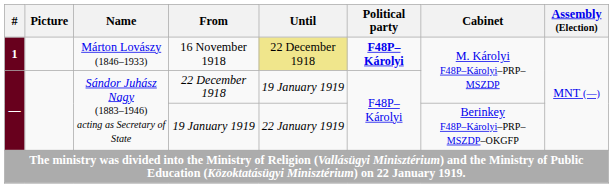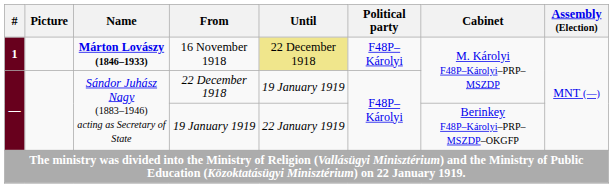16 November 1918 | Name: normal -> bold
16 November 1918 | Political party: bold -> normal
